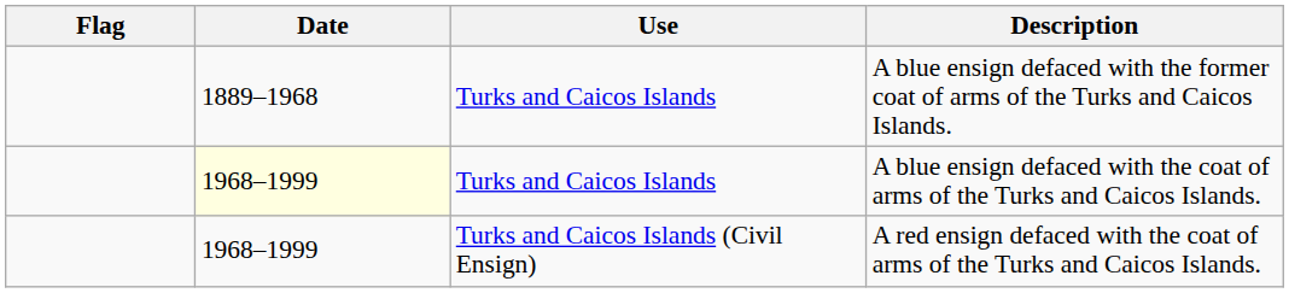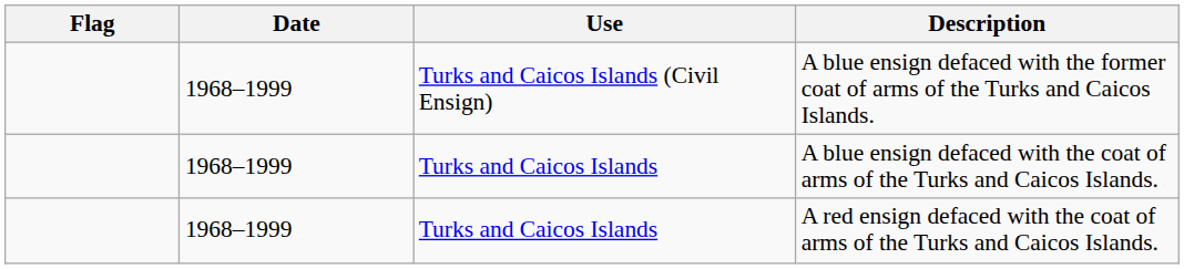row 2 | Date: 1889–1968 -> 1968–1999
row 2 | Use: Turks and Caicos Islands -> Turks and Caicos Islands (Civil Ensign)
row 3 | Date: lightyellow background -> no background
row 4 | Use: Turks and Caicos Islands (Civil Ensign) -> Turks and Caicos Islands
